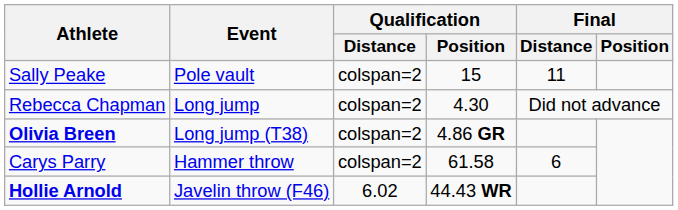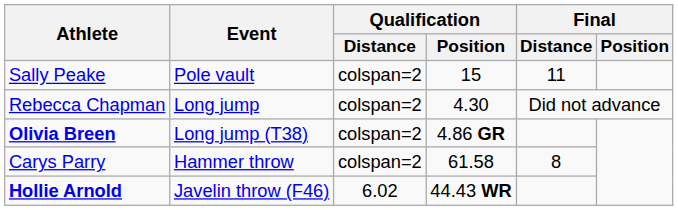Carys Parry | Final / Distance: 6 -> 8
